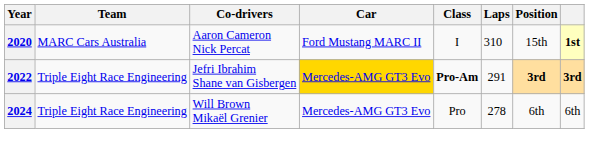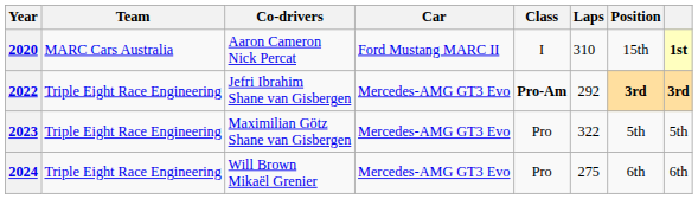2022 | Car: gold background -> no background
2022 | Laps: 291 -> 292
+ row: 2023 | Triple Eight Race Engineering | Maximilian Götz Shane van Gisbergen | Mercedes-AMG GT3 Evo | Pro | 322 | 5th | 5th
2024 | Laps: 278 -> 275
